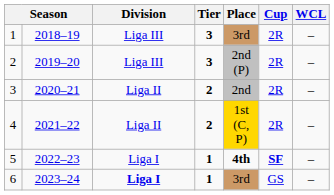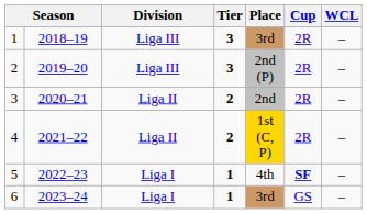5 | Place: bold -> normal
6 | Division: bold -> normal
